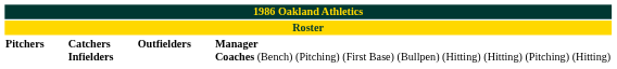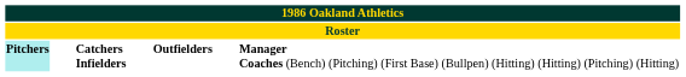Pitchers | column 1: no background -> paleturquoise background
